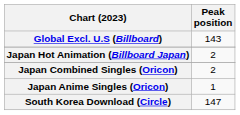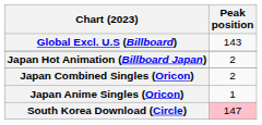South Korea Download (Circle) | Peak position: no background -> pink background
